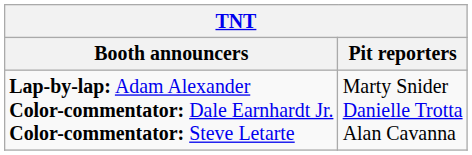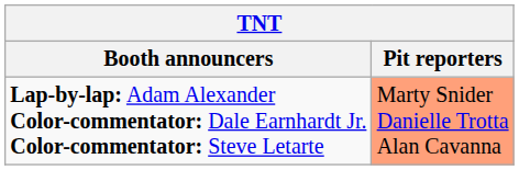row 3 | Pit reporters: no background -> lightsalmon background
